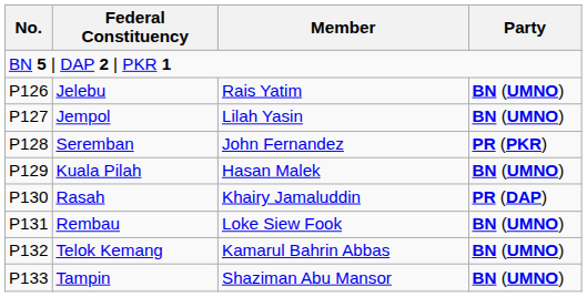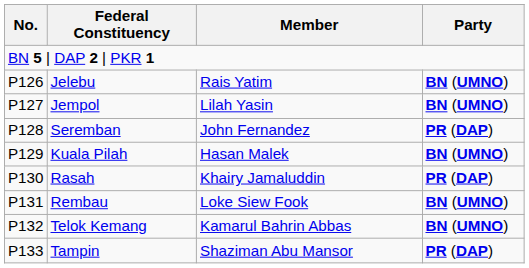Seremban | Party: PR (PKR) -> PR (DAP)
Tampin | Party: BN (UMNO) -> PR (DAP)
